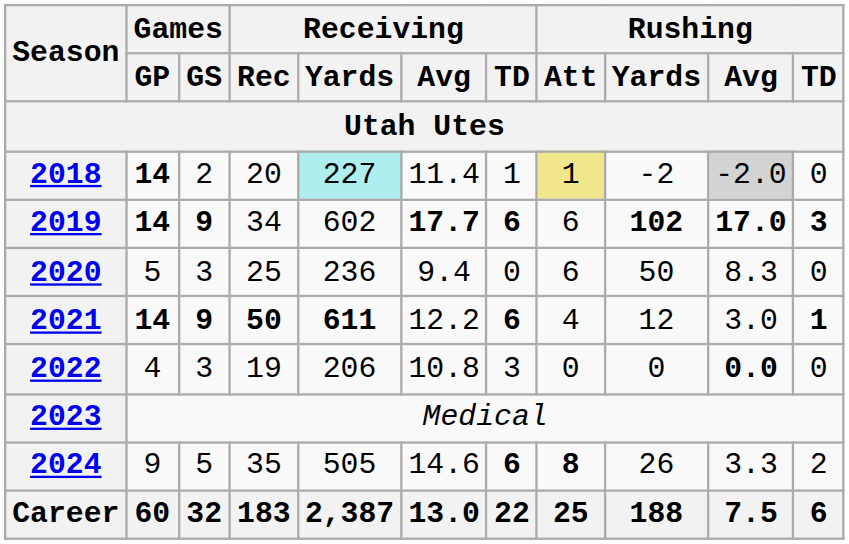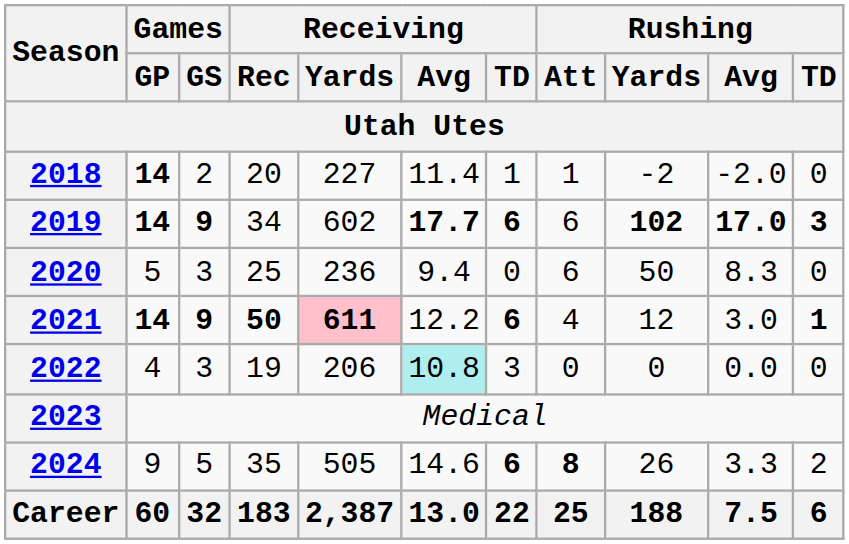2018 | Receiving / Yards / Utah Utes: paleturquoise background -> no background
2018 | Rushing / Att / Utah Utes: khaki background -> no background
2018 | Rushing / Avg / Utah Utes: lightgrey background -> no background
2021 | Receiving / Yards / Utah Utes: no background -> pink background
2022 | Receiving / Avg / Utah Utes: no background -> paleturquoise background
2022 | Rushing / Avg / Utah Utes: bold -> normal
